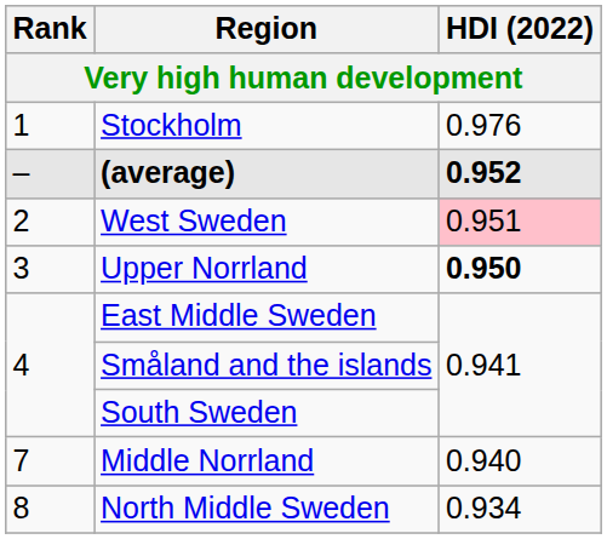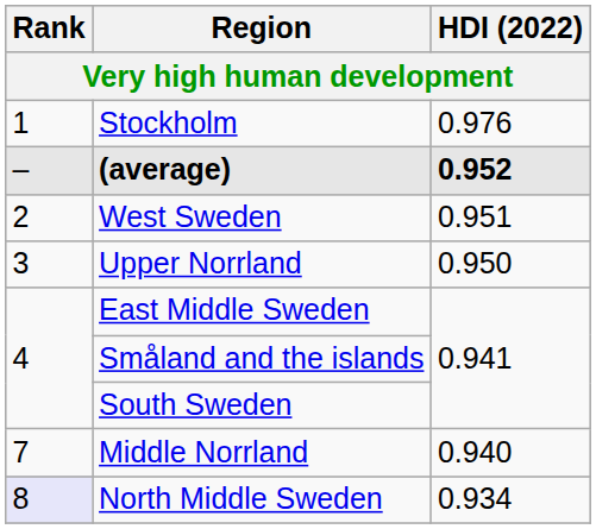West Sweden | HDI (2022): pink background -> no background
Upper Norrland | HDI (2022): bold -> normal
North Middle Sweden | Rank: no background -> lavender background
